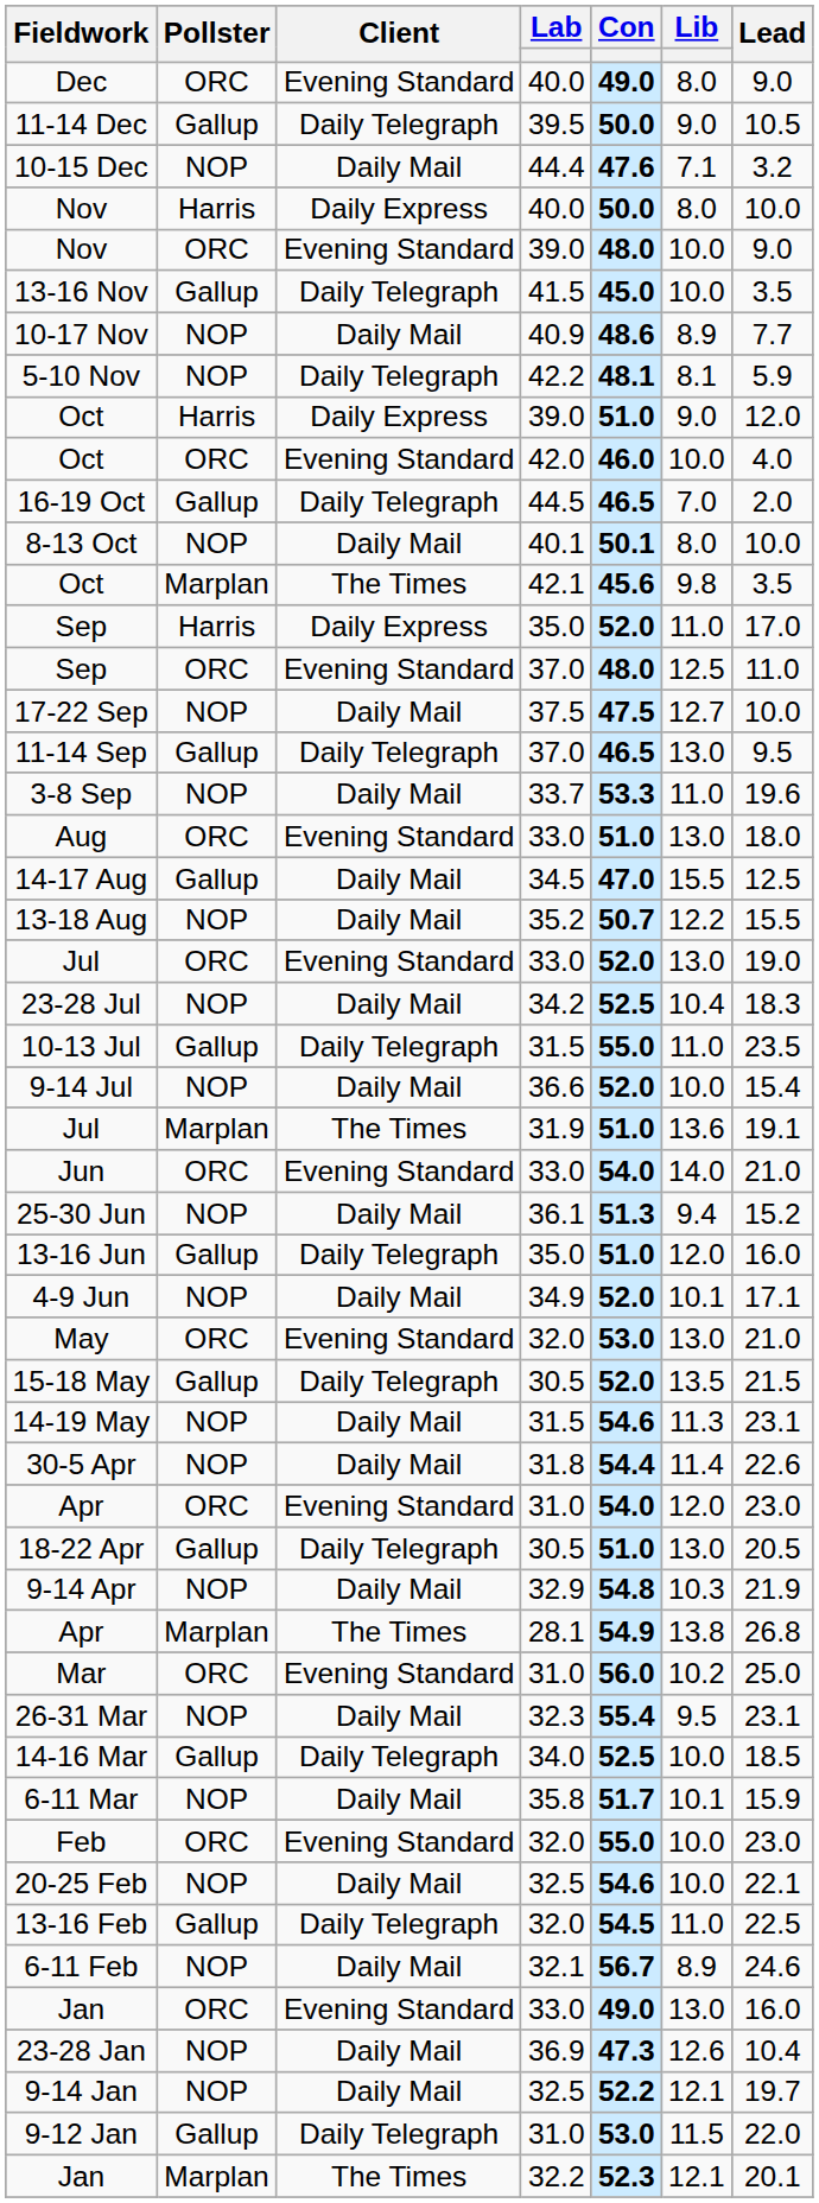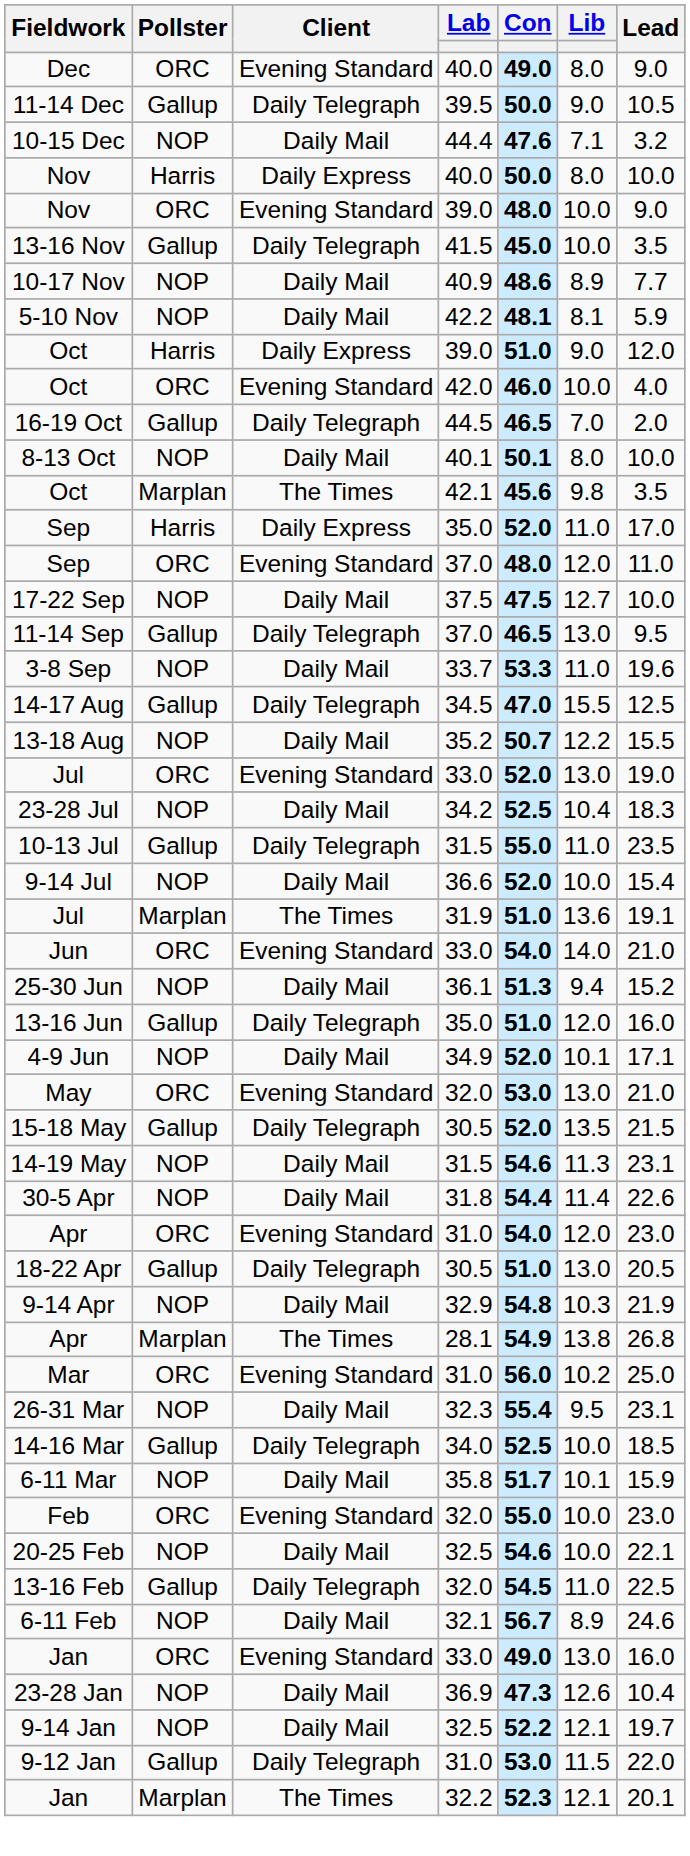5-10 Nov | Client: Daily Telegraph -> Daily Mail
Sep / 37.0 | Lib: 12.5 -> 12.0
- row: Aug | ORC | Evening Standard | 33.0 | 51.0 | 13.0 | 18.0
14-17 Aug | Client: Daily Mail -> Daily Telegraph
